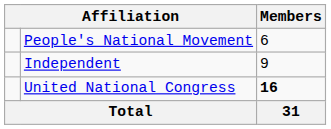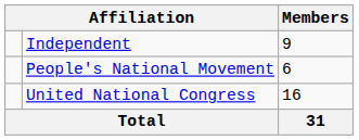rows swapped: People's National Movement <-> Independent
United National Congress | Members: bold -> normal
